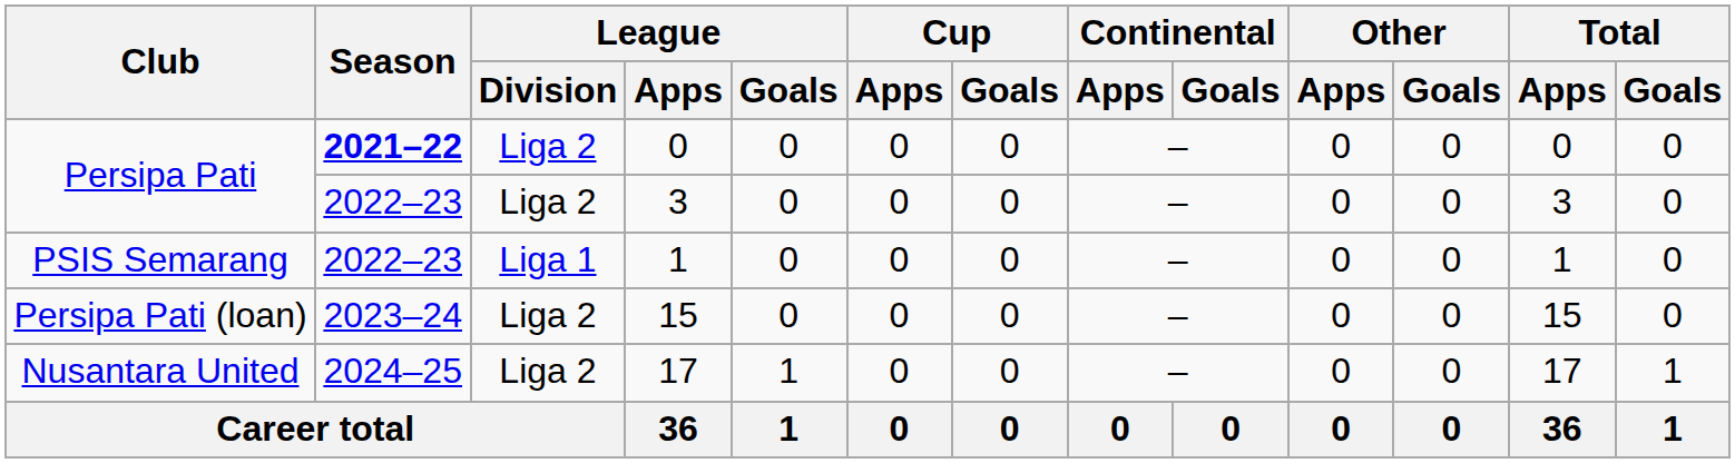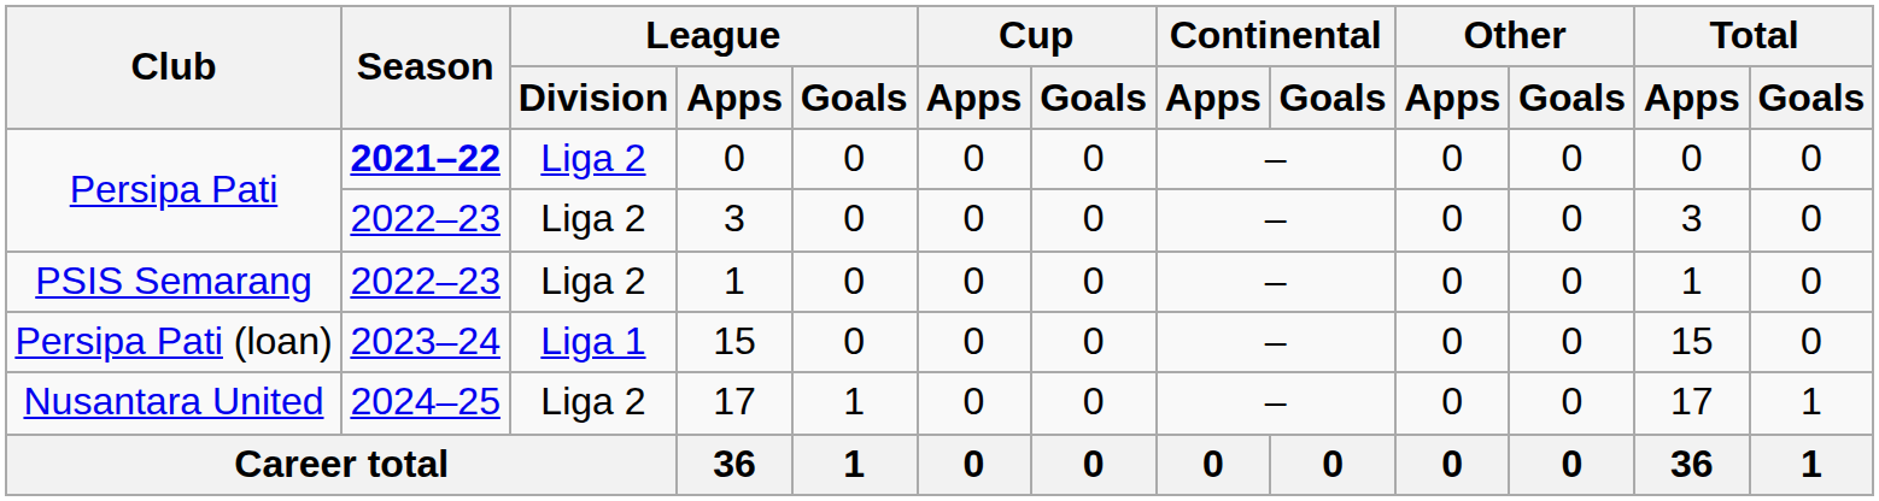row 5 | League / Division: Liga 1 -> Liga 2
row 6 | League / Division: Liga 2 -> Liga 1
